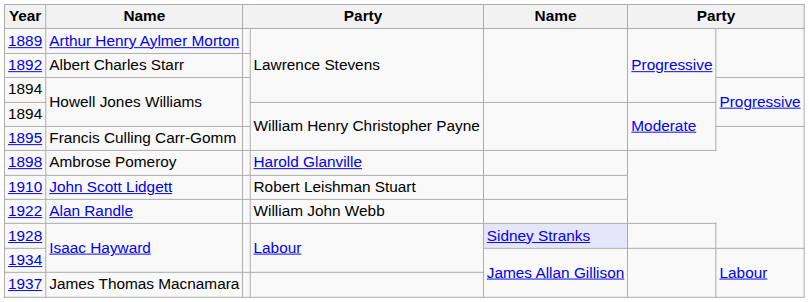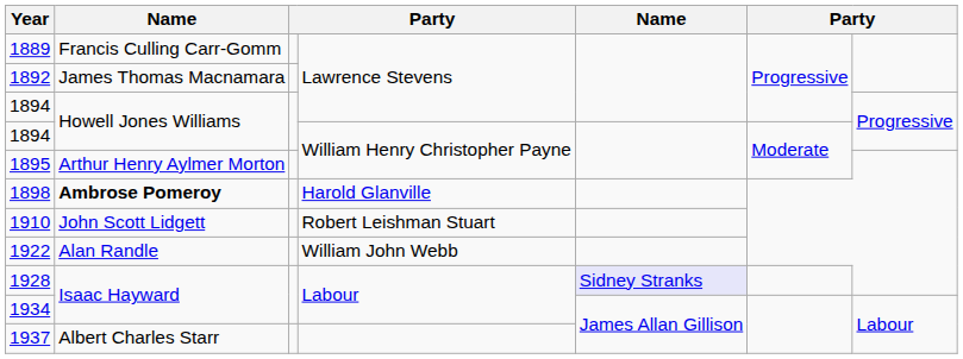1889 | column 2: Arthur Henry Aylmer Morton -> Francis Culling Carr-Gomm
1892 | column 2: Albert Charles Starr -> James Thomas Macnamara
1895 | column 2: Francis Culling Carr-Gomm -> Arthur Henry Aylmer Morton
1898 | column 2: normal -> bold
1937 | column 2: James Thomas Macnamara -> Albert Charles Starr
